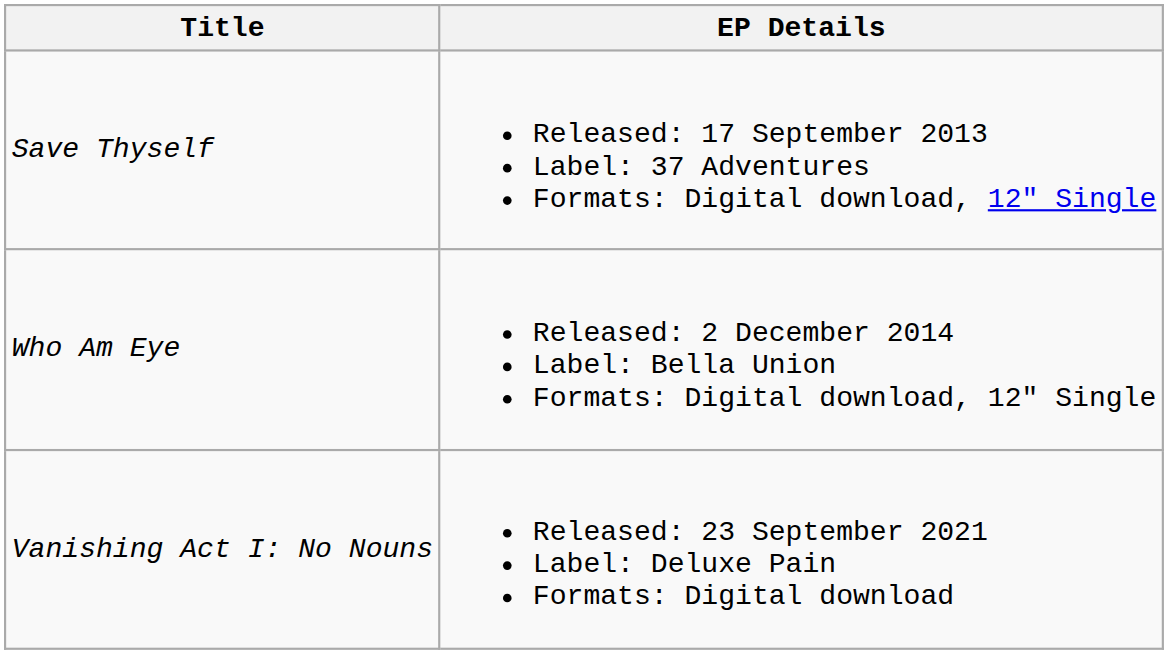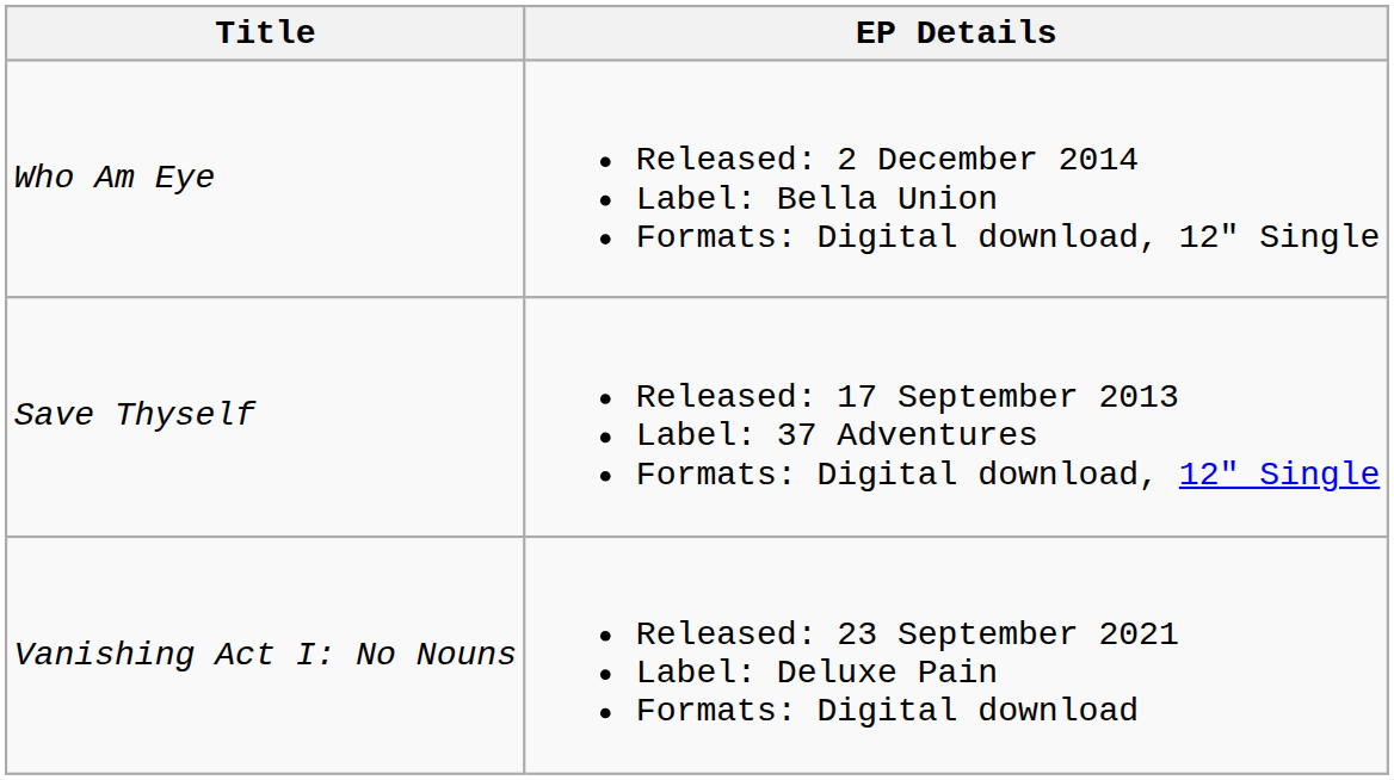rows swapped: Save Thyself <-> Who Am Eye
